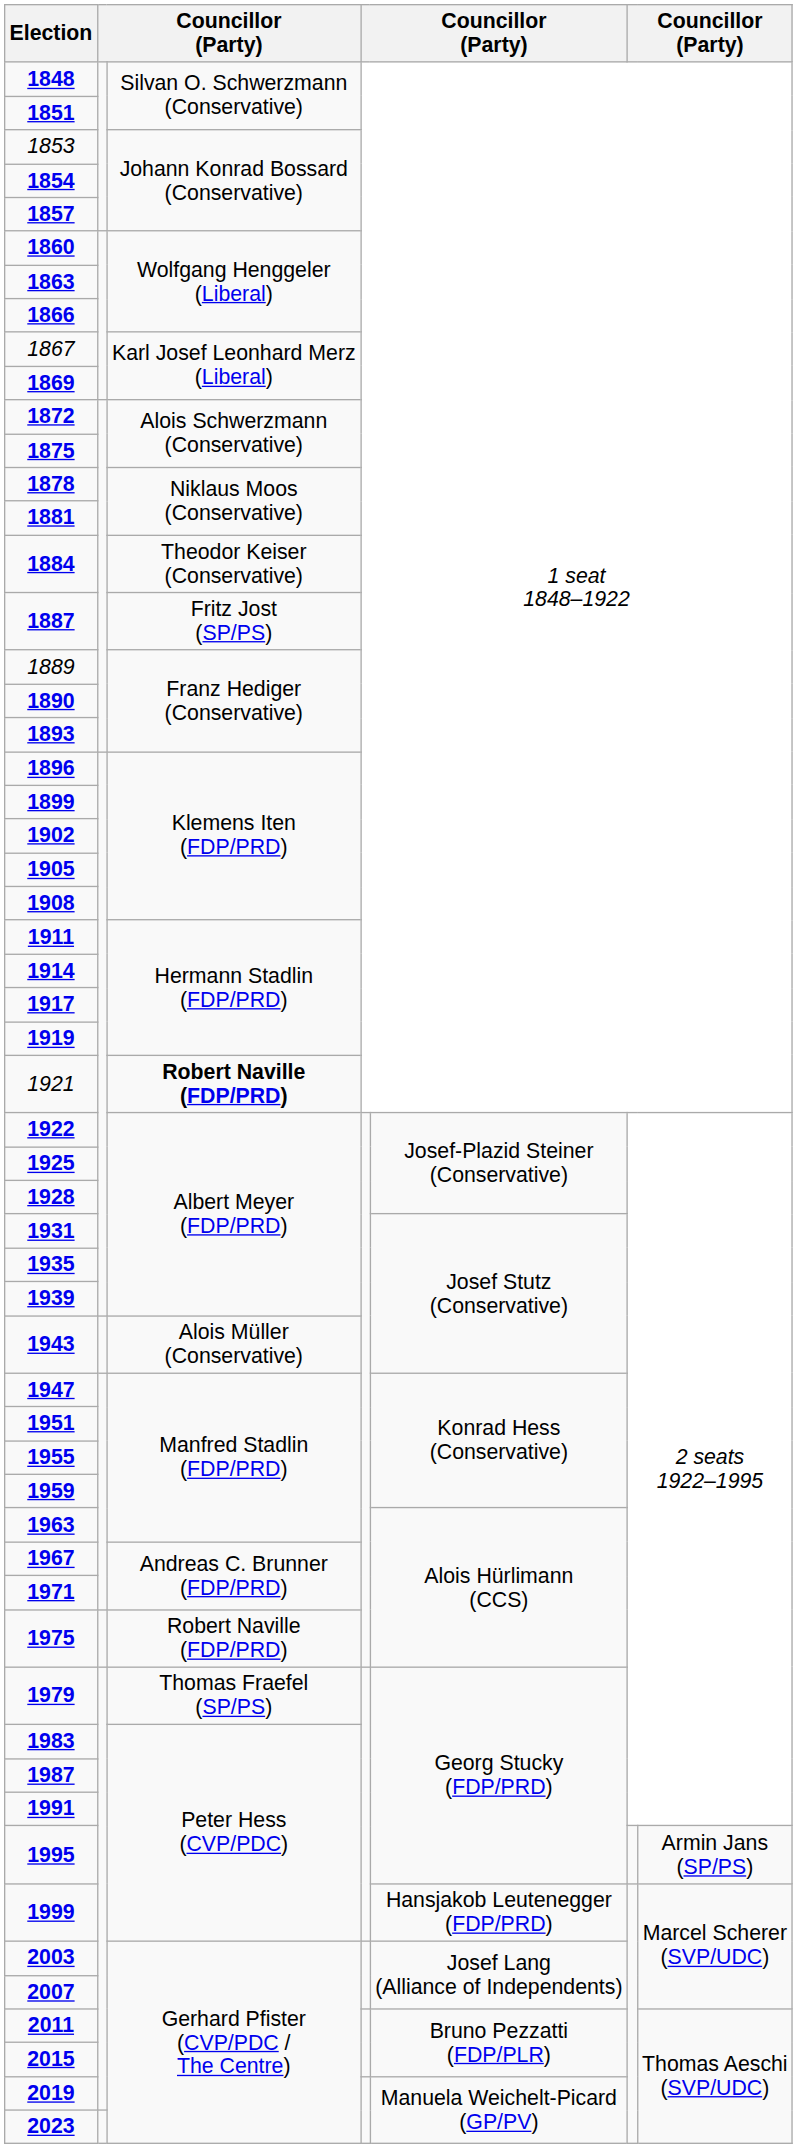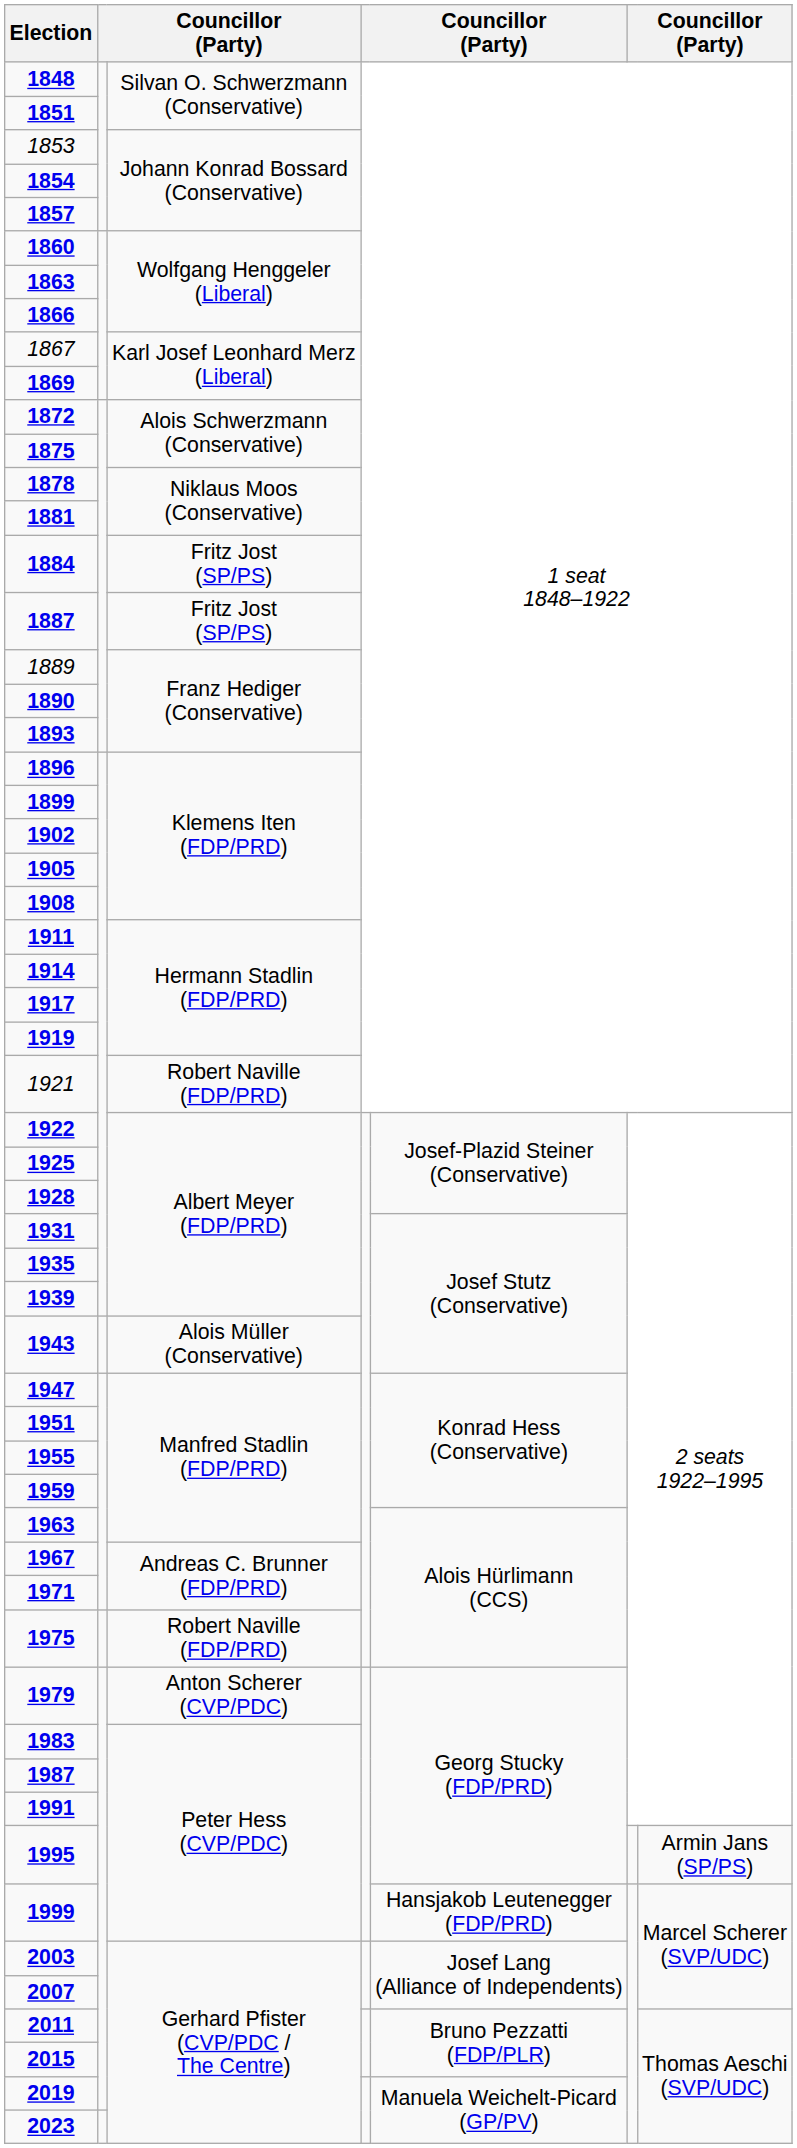1884 | column 3: Theodor Keiser (Conservative) -> Fritz Jost (SP/PS)
1921 | column 3: bold -> normal
1979 | column 3: Thomas Fraefel (SP/PS) -> Anton Scherer (CVP/PDC)
